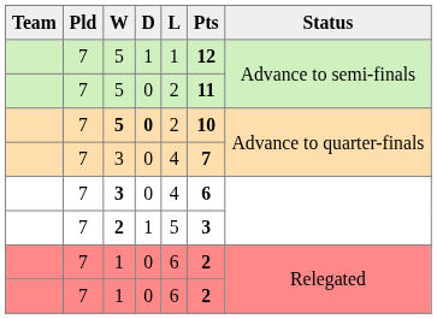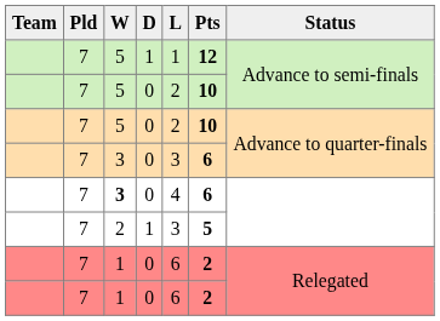row 3 | Pts: 11 -> 10
row 4 | W: bold -> normal
row 4 | D: bold -> normal
row 5 | L: 4 -> 3
row 5 | Pts: 7 -> 6
row 7 | W: bold -> normal
row 7 | L: 5 -> 3
row 7 | Pts: 3 -> 5
